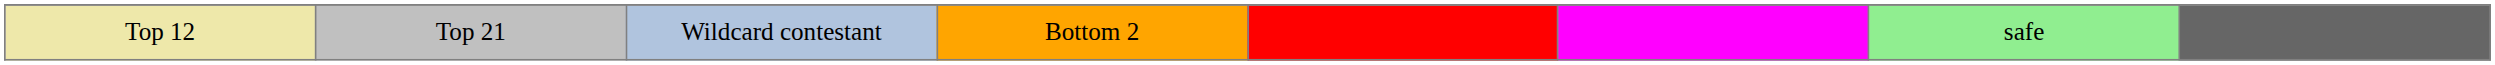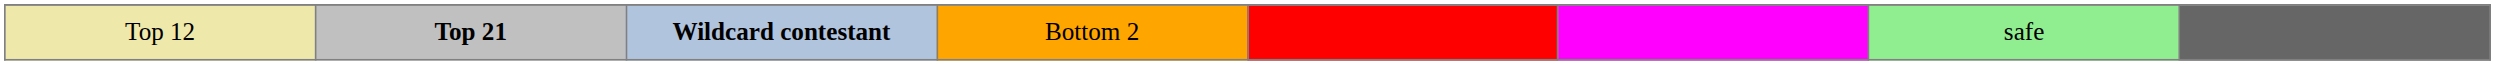Top 12 | column 2: normal -> bold
Top 12 | column 3: normal -> bold
